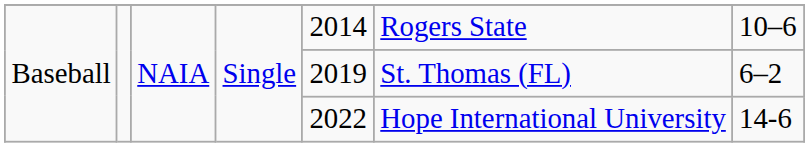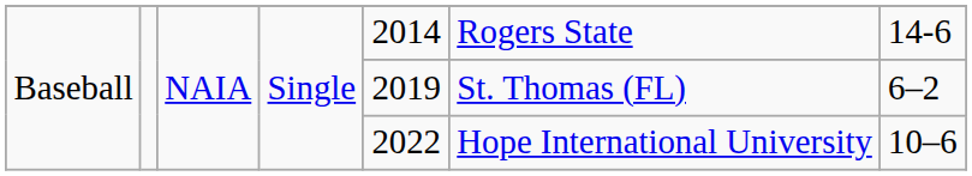row 1 | column 7: 10–6 -> 14-6
row 3 | column 7: 14-6 -> 10–6
